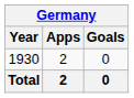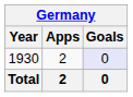1930 | Goals: no background -> lavender background
